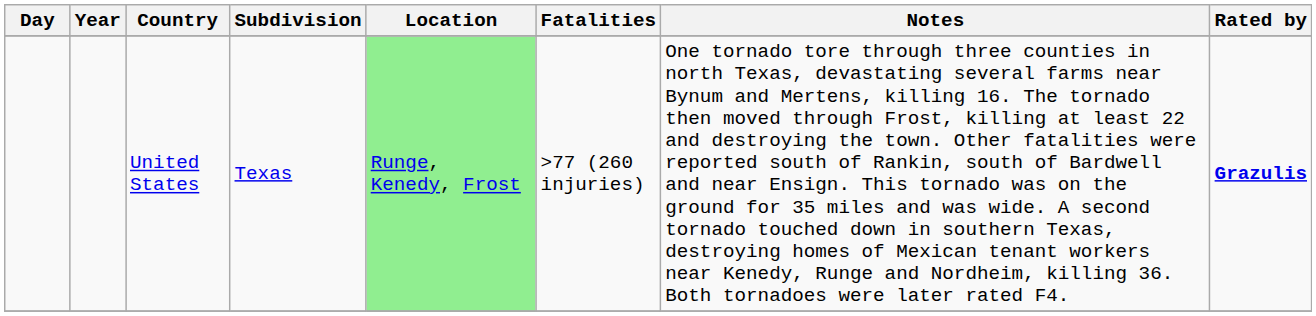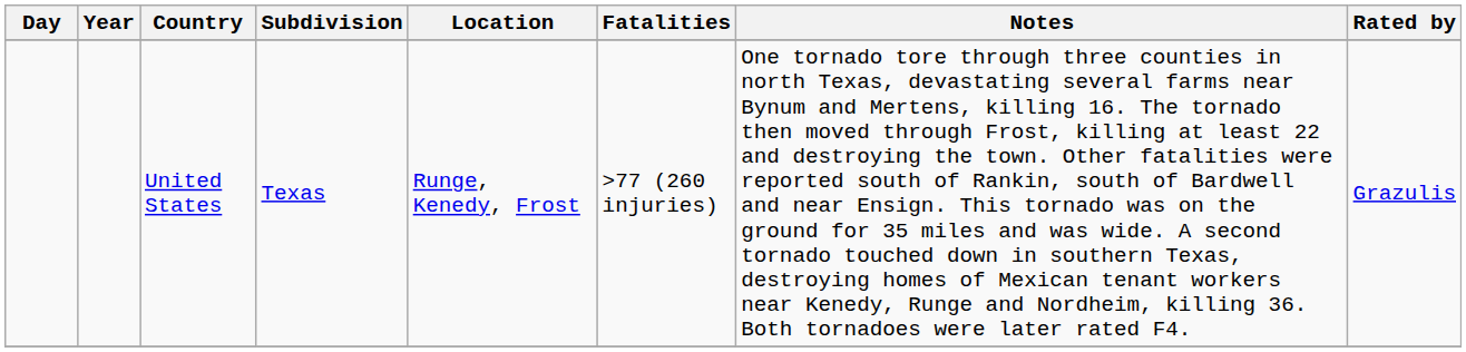United States | Location: lightgreen background -> no background
United States | Rated by: bold -> normal
